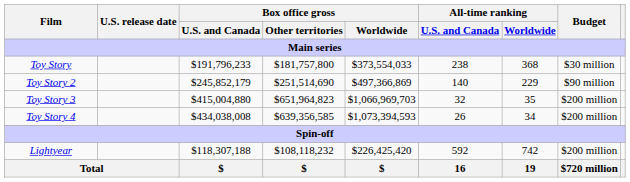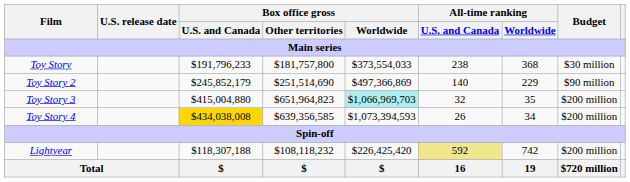Toy Story 3 | Box office gross / Worldwide: no background -> paleturquoise background
Toy Story 4 | Box office gross / U.S. and Canada: no background -> gold background
Lightyear | All-time ranking / U.S. and Canada: no background -> khaki background
